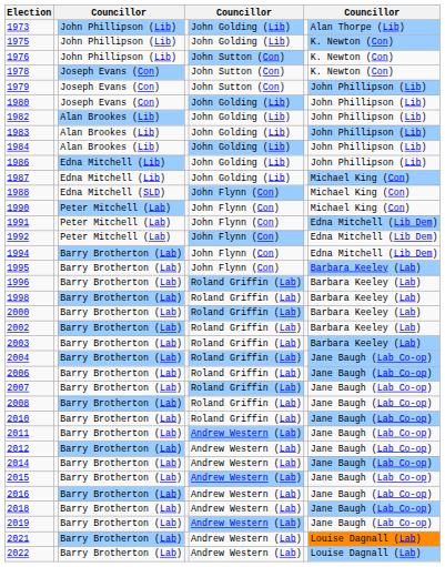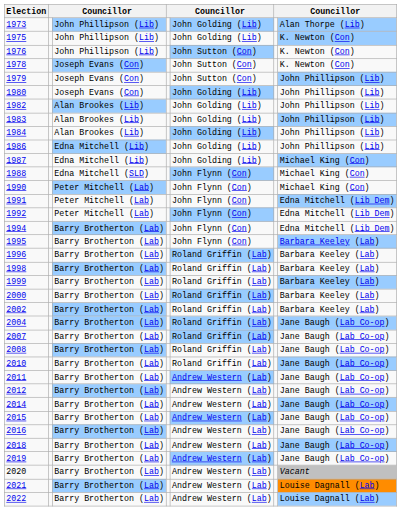+ row: 1999 | Barry Brotherton (Lab) | Roland Griffin (Lab) | Barbara Keeley (Lab)
- row: 2003 | Barry Brotherton (Lab) | Roland Griffin (Lab) | Barbara Keeley (Lab)
- row: 2006 | Barry Brotherton (Lab) | Roland Griffin (Lab) | Jane Baugh (Lab Co-op)
+ row: 2020 | Barry Brotherton (Lab) | Andrew Western (Lab) | Vacant
